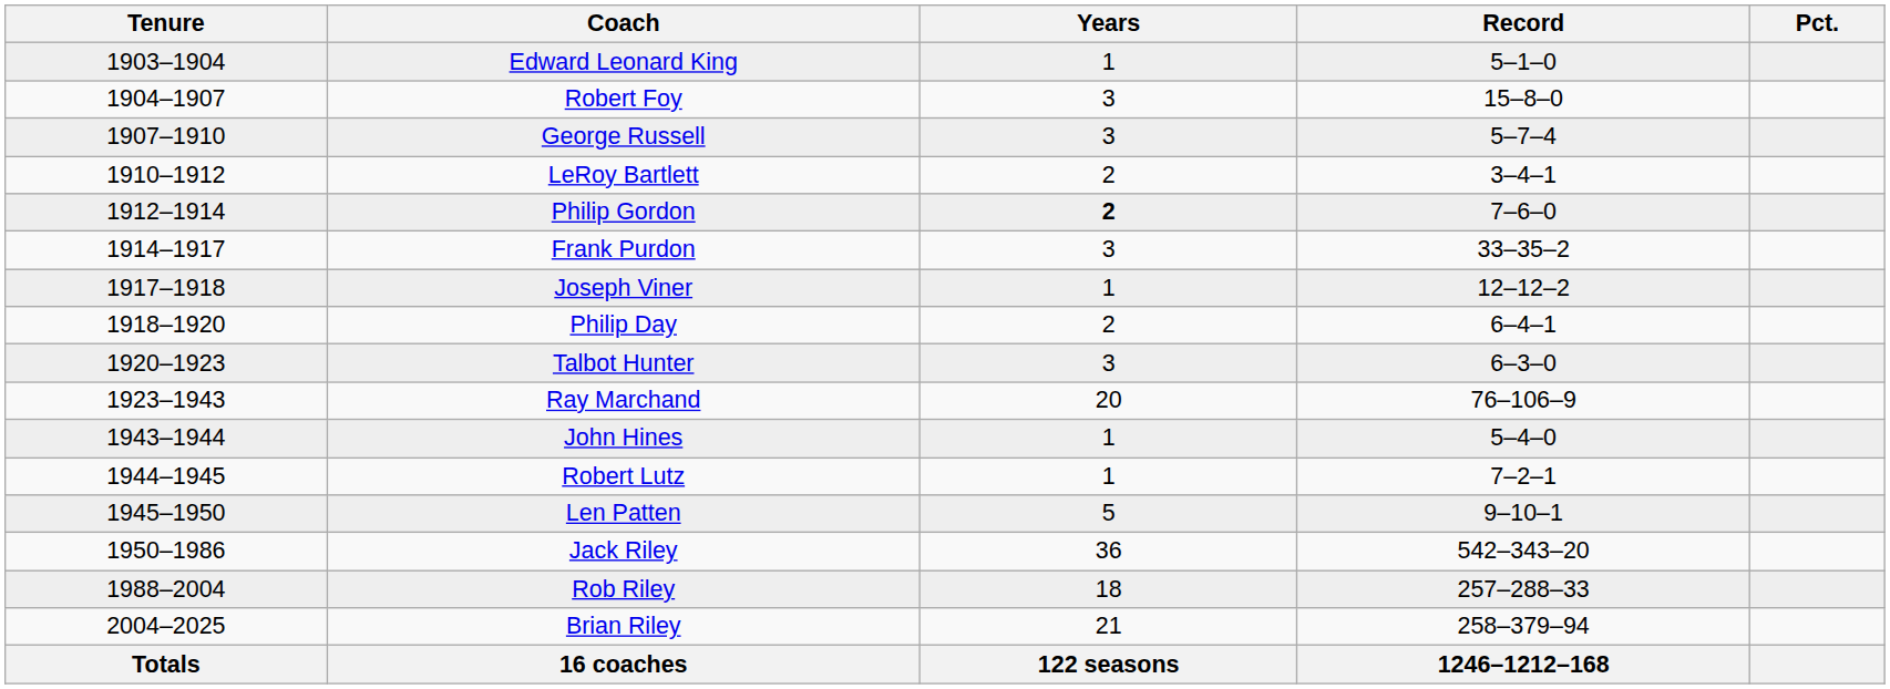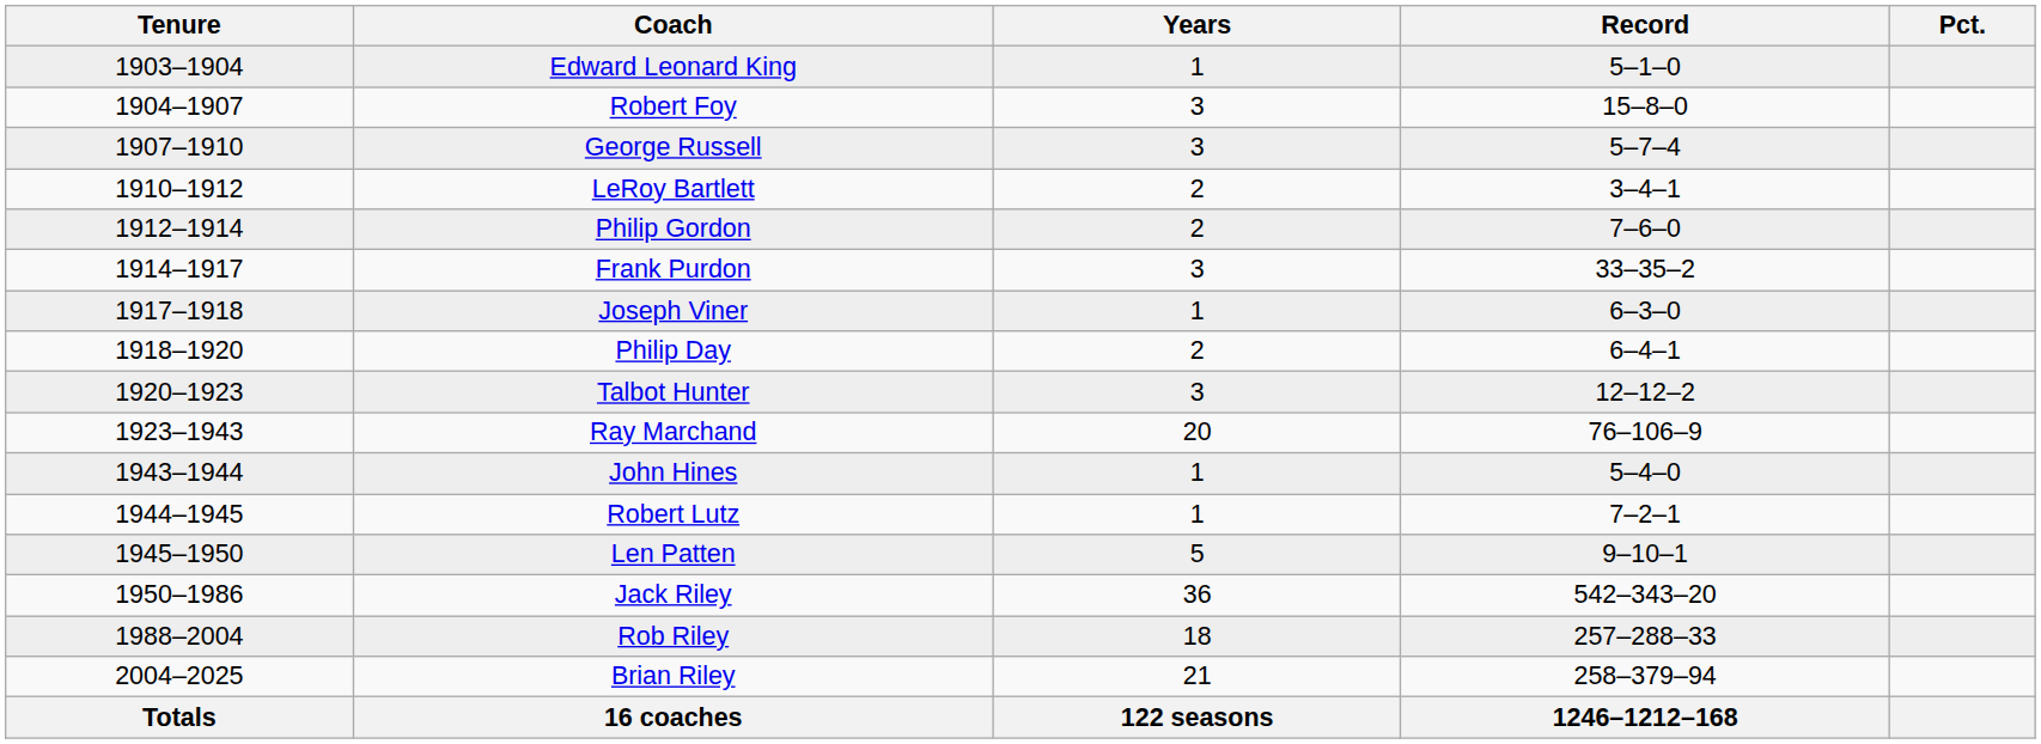Philip Gordon | Years: bold -> normal
Joseph Viner | Record: 12–12–2 -> 6–3–0
Talbot Hunter | Record: 6–3–0 -> 12–12–2
